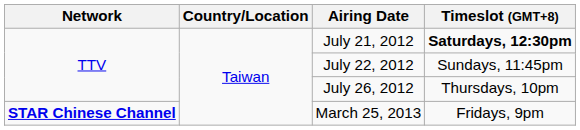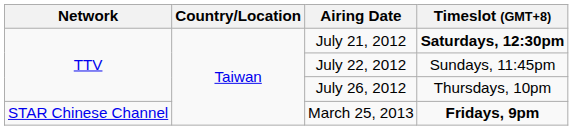March 25, 2013 | Network: bold -> normal
March 25, 2013 | Timeslot (GMT+8): normal -> bold
